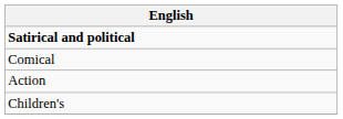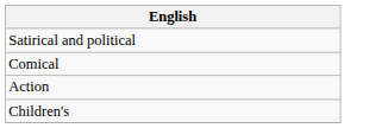row 2 | column 1: bold -> normal
